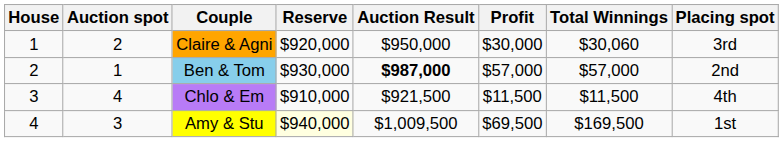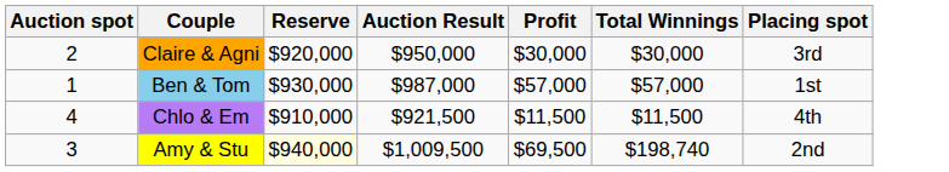- column: House | 1 | 2 | 3 | 4
Claire & Agni | Total Winnings: $30,060 -> $30,000
Ben & Tom | Auction Result: bold -> normal
Ben & Tom | Placing spot: 2nd -> 1st
Amy & Stu | Total Winnings: $169,500 -> $198,740
Amy & Stu | Placing spot: 1st -> 2nd
